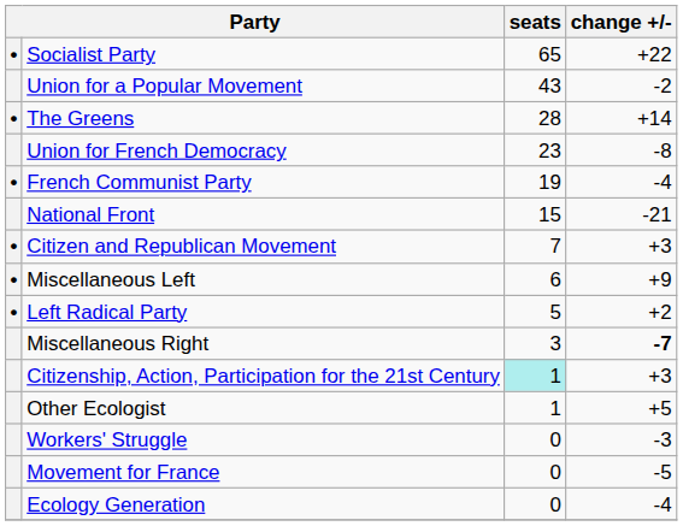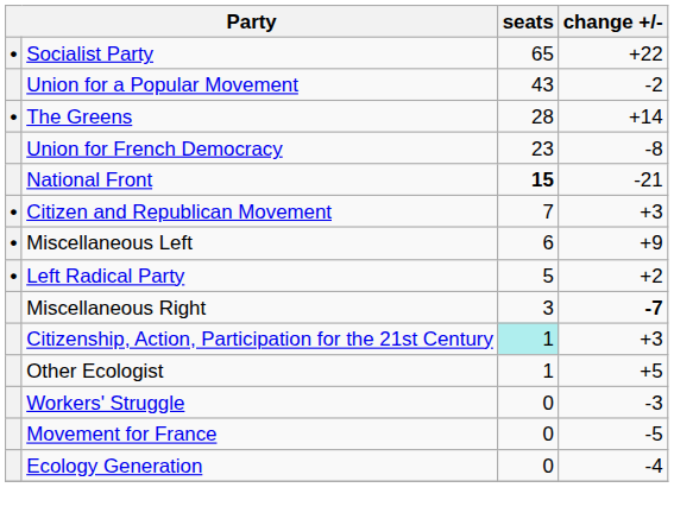- row: • | French Communist Party | 19 | -4
National Front | seats: normal -> bold
